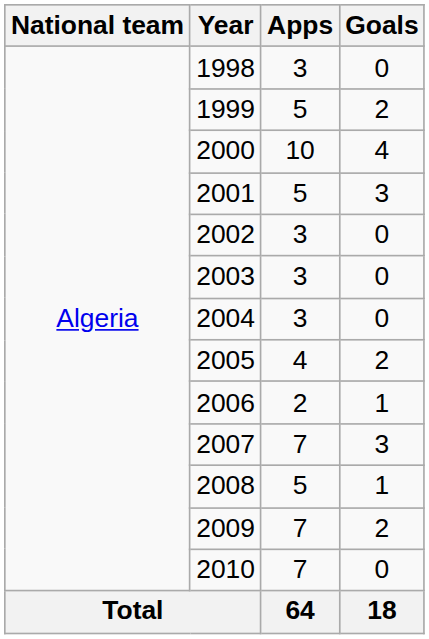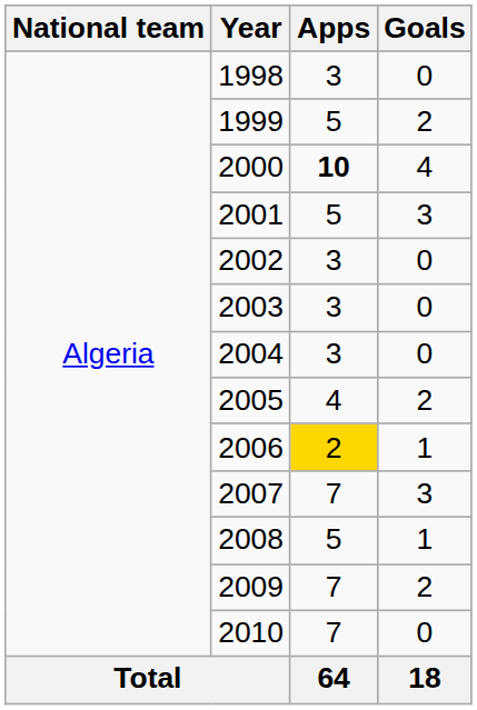2000 | Apps: normal -> bold
2006 | Apps: no background -> gold background
